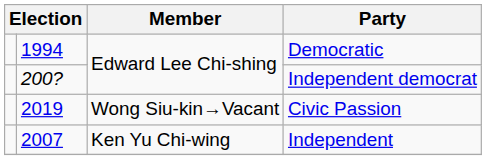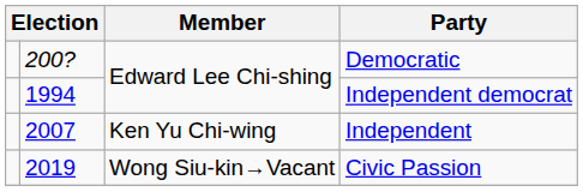Democratic | column 2: 1994 -> 200?
Independent democrat | column 2: 200? -> 1994
rows swapped: Independent <-> Civic Passion
